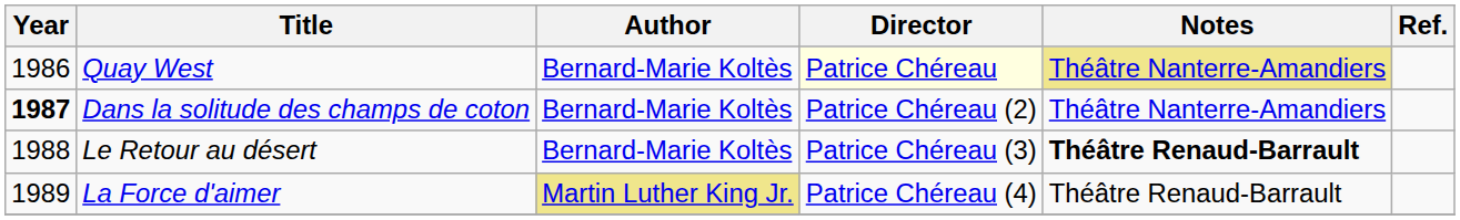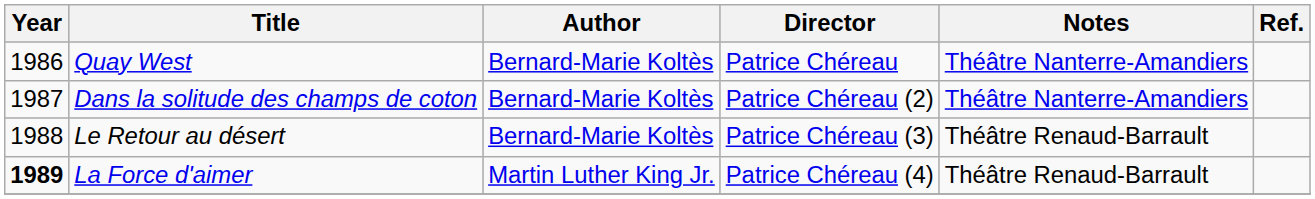Quay West | Director: lightyellow background -> no background
Quay West | Notes: khaki background -> no background
Dans la solitude des champs de coton | Year: bold -> normal
Le Retour au désert | Notes: bold -> normal
La Force d'aimer | Year: normal -> bold
La Force d'aimer | Author: khaki background -> no background
